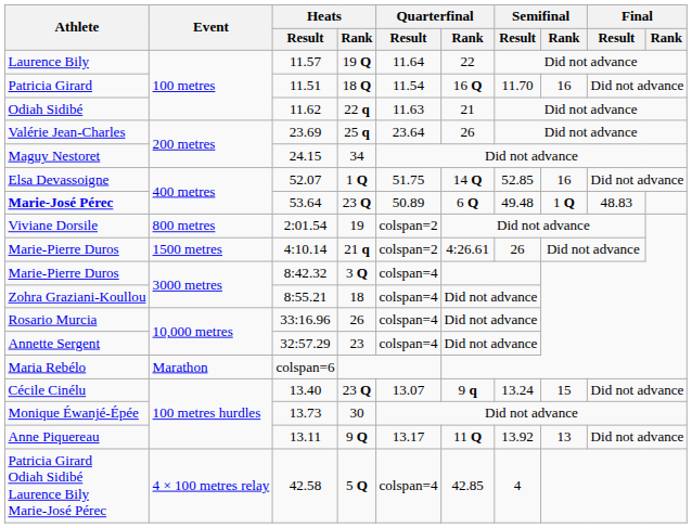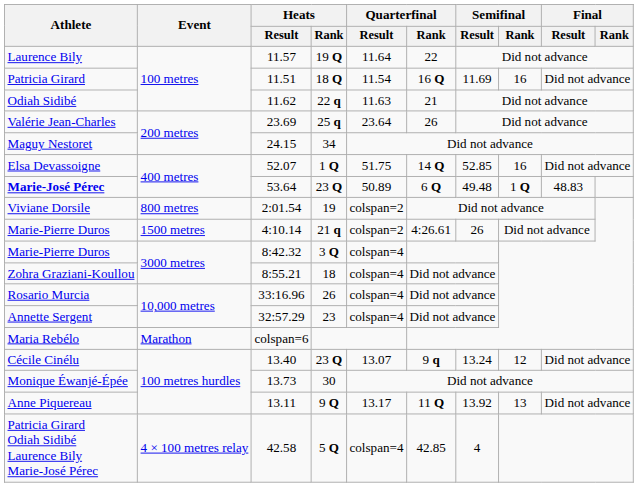Patricia Girard | Semifinal / Result: 11.70 -> 11.69
Cécile Cinélu | Semifinal / Rank: 15 -> 12
